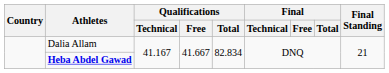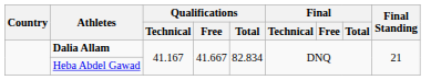Dalia Allam | Athletes: normal -> bold
Heba Abdel Gawad | Athletes: bold -> normal
